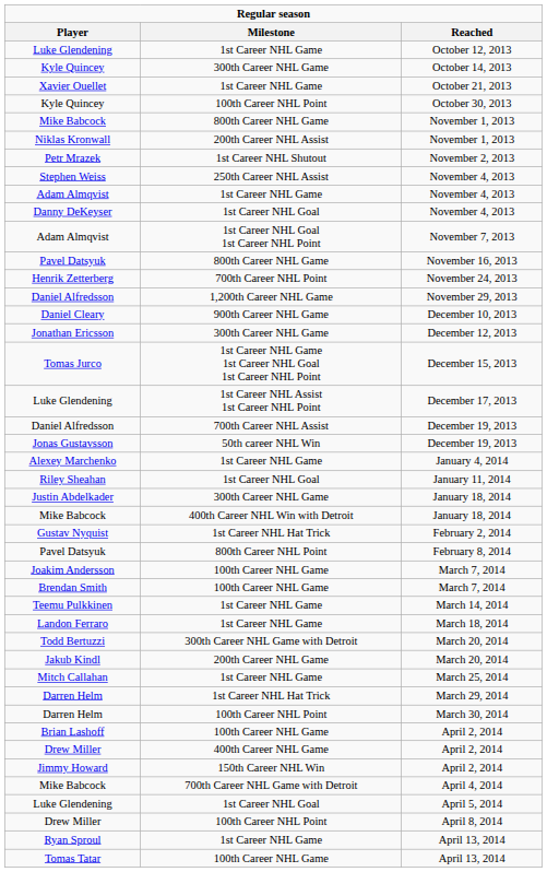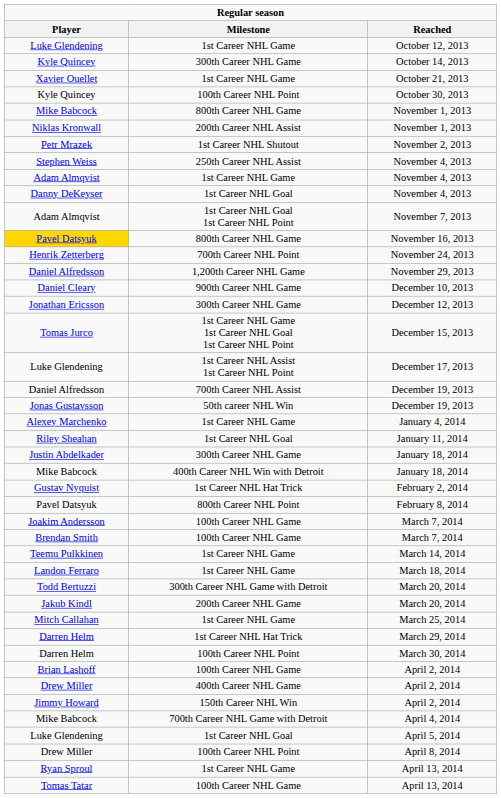row 14 | Player: no background -> gold background
